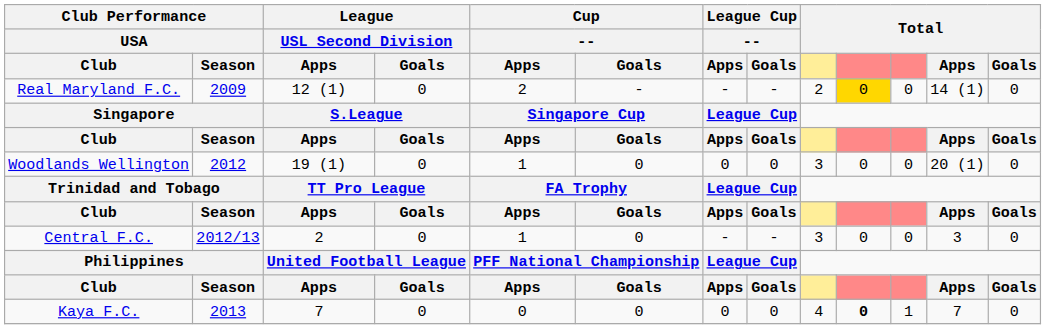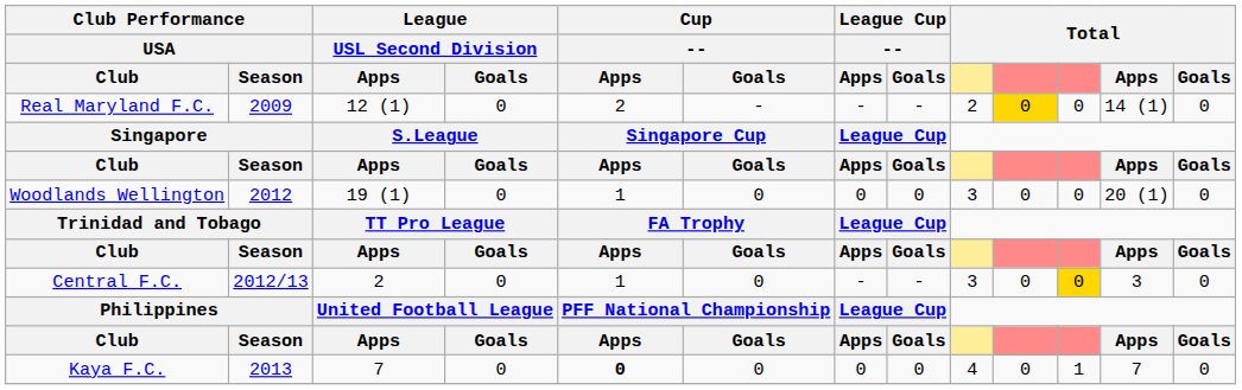Central F.C. | column 11: no background -> gold background
Kaya F.C. | Cup / -- / Apps: normal -> bold
Kaya F.C. | column 10: bold -> normal
